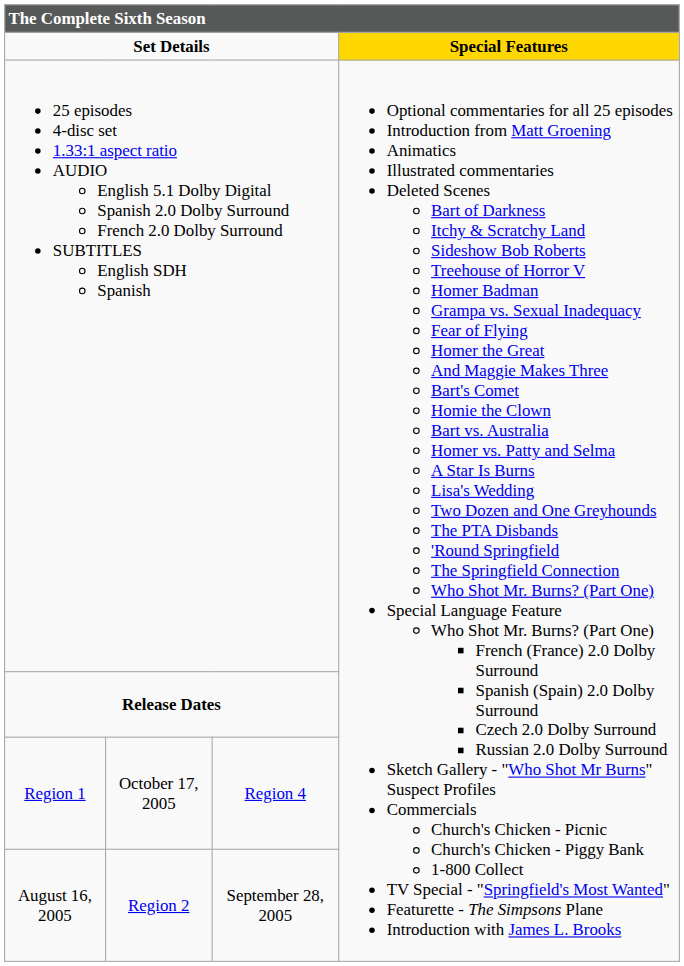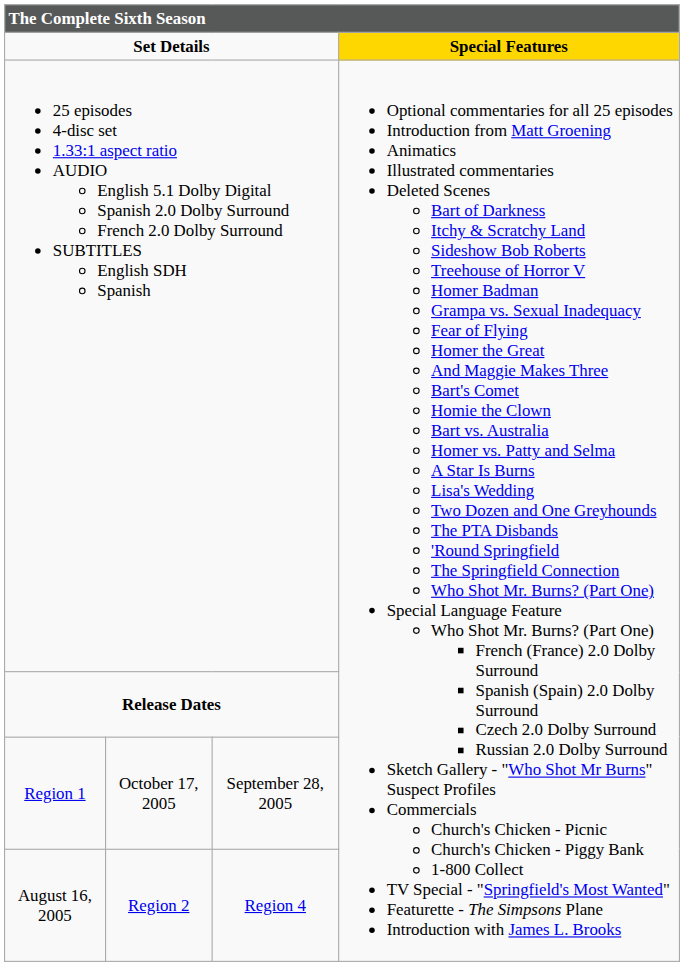Region 1 | column 3: Region 4 -> September 28, 2005
August 16, 2005 | column 3: September 28, 2005 -> Region 4
